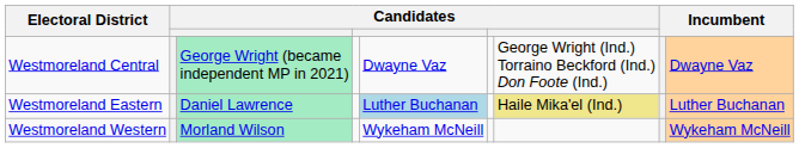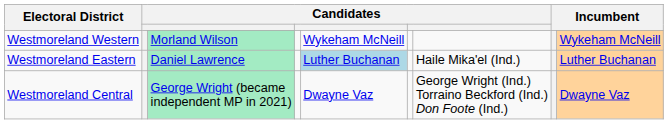rows swapped: Westmoreland Central <-> Westmoreland Western
Westmoreland Eastern | column 7: khaki background -> no background
